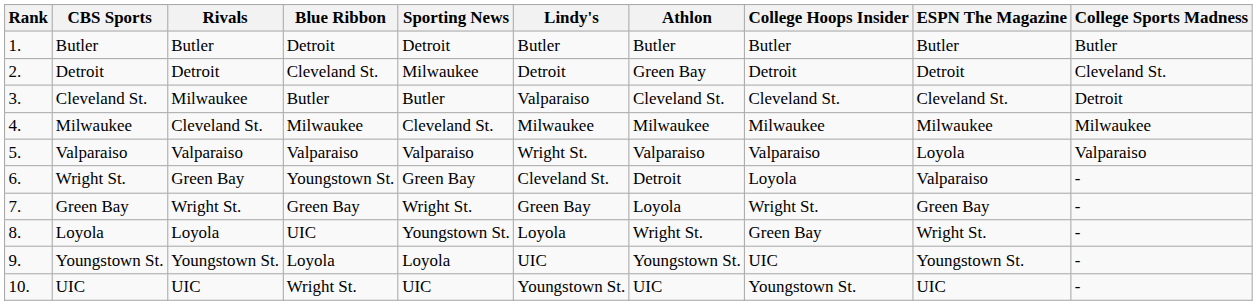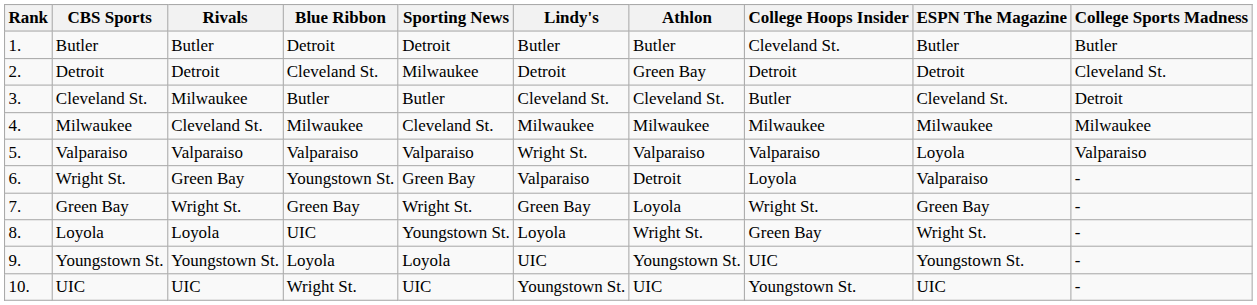row 2 | College Hoops Insider: Butler -> Cleveland St.
row 4 | Lindy's: Valparaiso -> Cleveland St.
row 4 | College Hoops Insider: Cleveland St. -> Butler
row 7 | Lindy's: Cleveland St. -> Valparaiso
